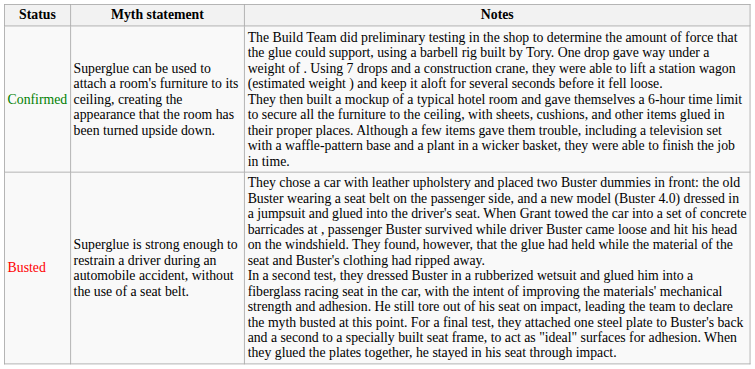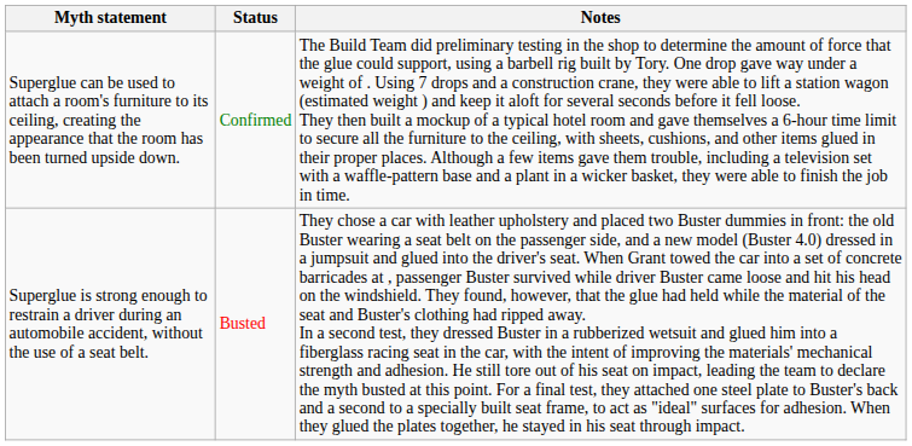columns swapped: Myth statement <-> Status
